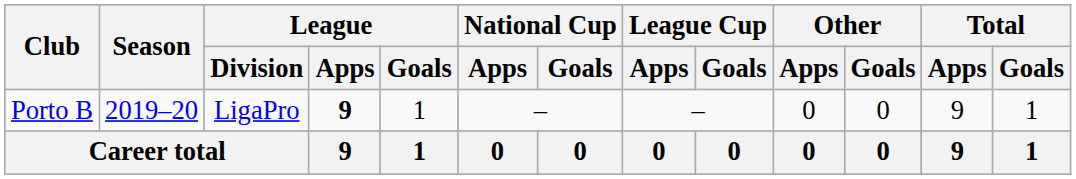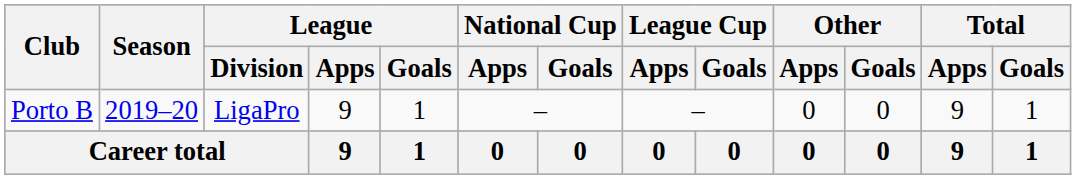Porto B | League / Apps: bold -> normal
